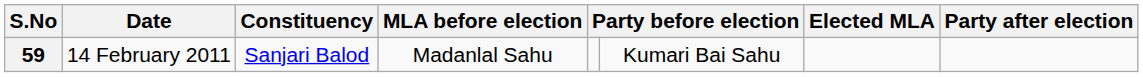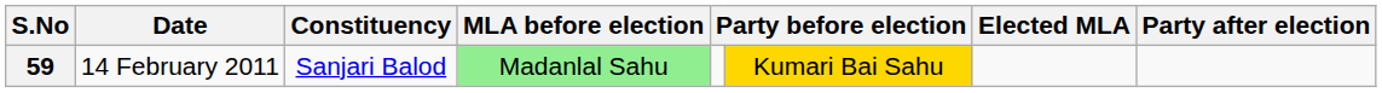59 | MLA before election: no background -> lightgreen background
59 | column 6: no background -> gold background
